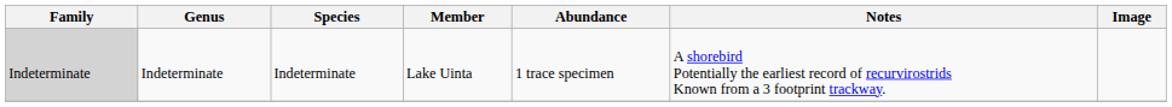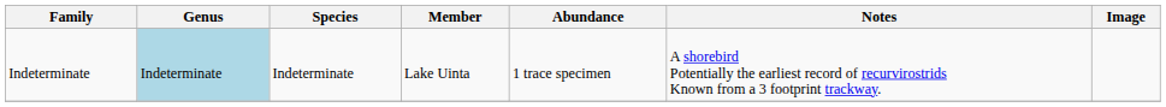row 2 | Family: lightgrey background -> no background
row 2 | Genus: no background -> lightblue background
